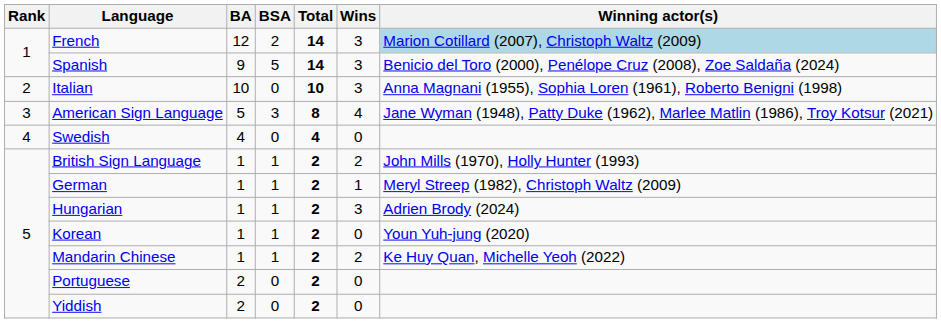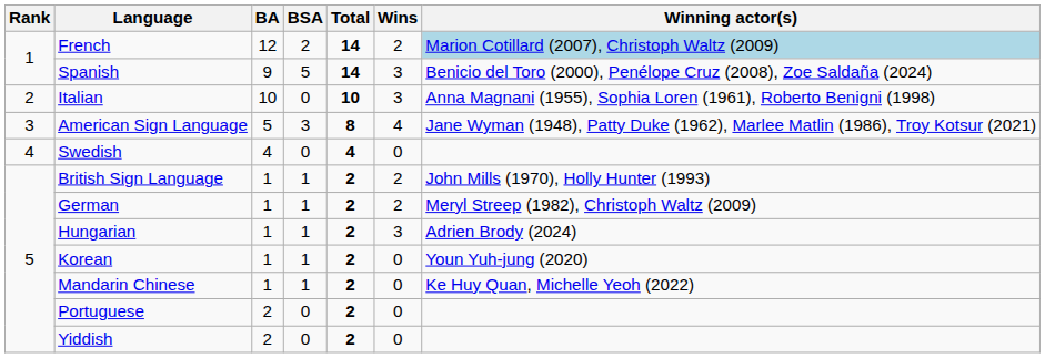French | Wins: 3 -> 2
German | Wins: 1 -> 2
Mandarin Chinese | Wins: 2 -> 0
